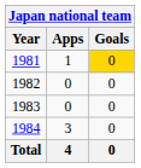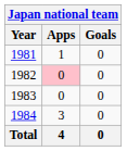1981 | Goals: gold background -> no background
1982 | Apps: no background -> pink background
